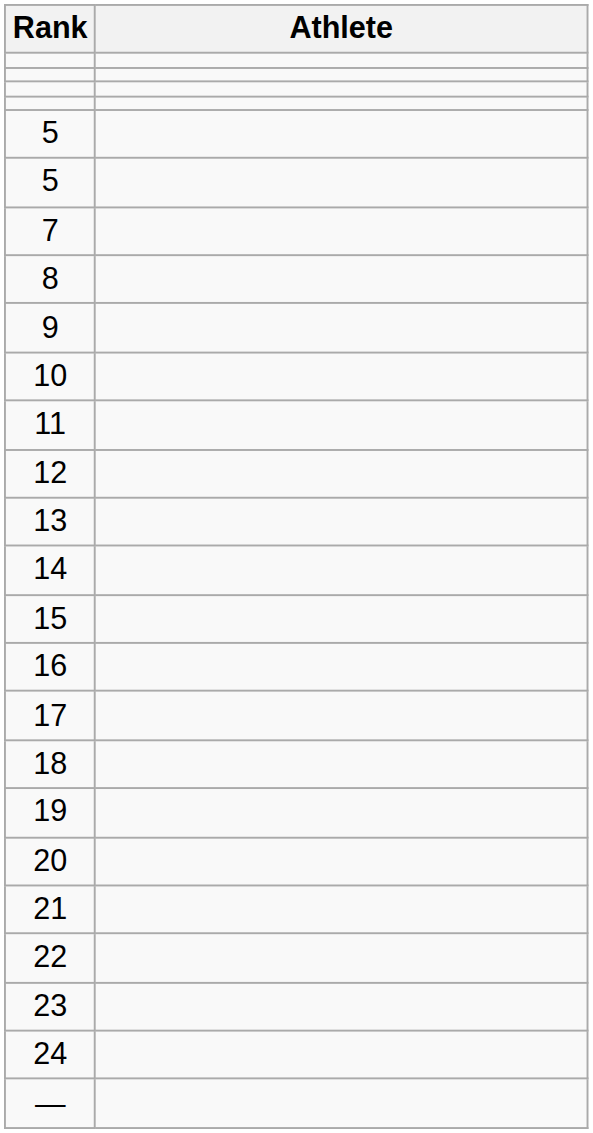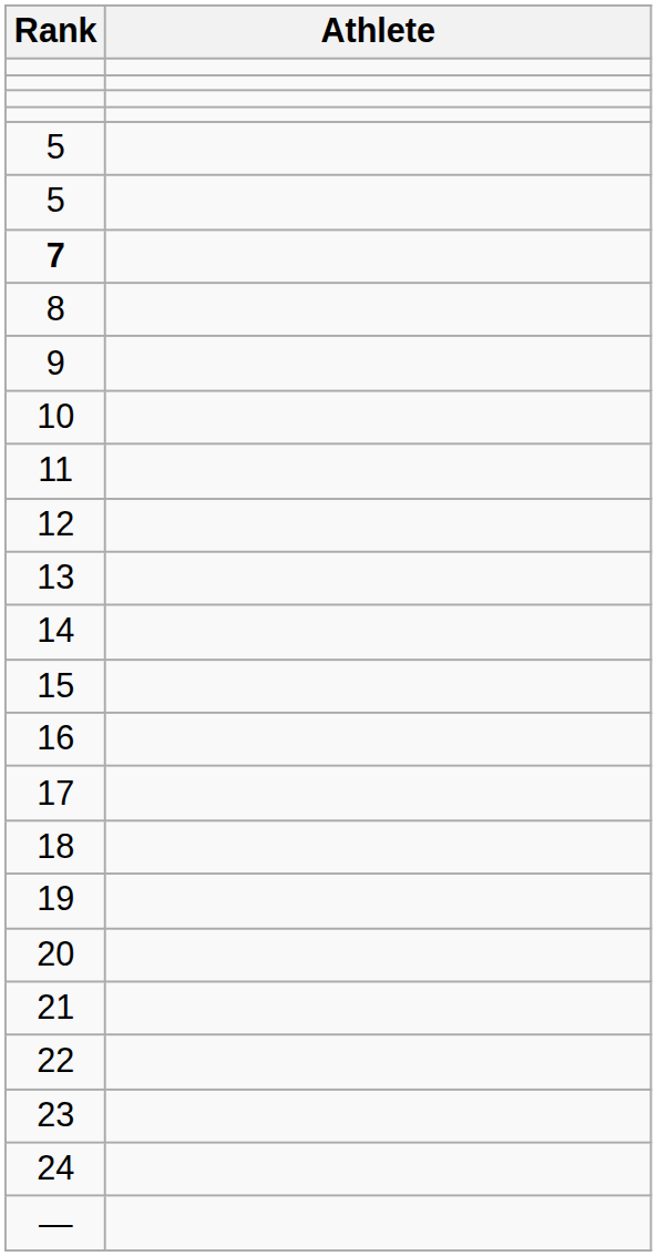row 8 | Rank: normal -> bold
